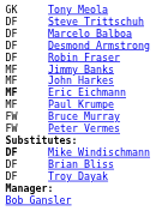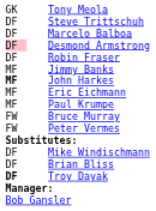Desmond Armstrong | column 1: no background -> pink background
John Harkes | column 1: normal -> bold
Eric Eichmann | column 1: bold -> normal
Mike Windischmann | column 1: bold -> normal
Troy Dayak | column 1: normal -> bold
